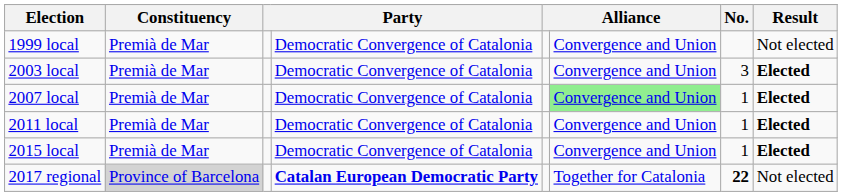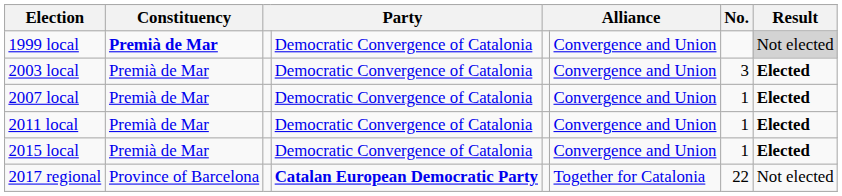1999 local | Constituency: normal -> bold
1999 local | Result: no background -> lightgrey background
2007 local | column 6: lightgreen background -> no background
2017 regional | Constituency: lightgrey background -> no background
2017 regional | No.: bold -> normal
